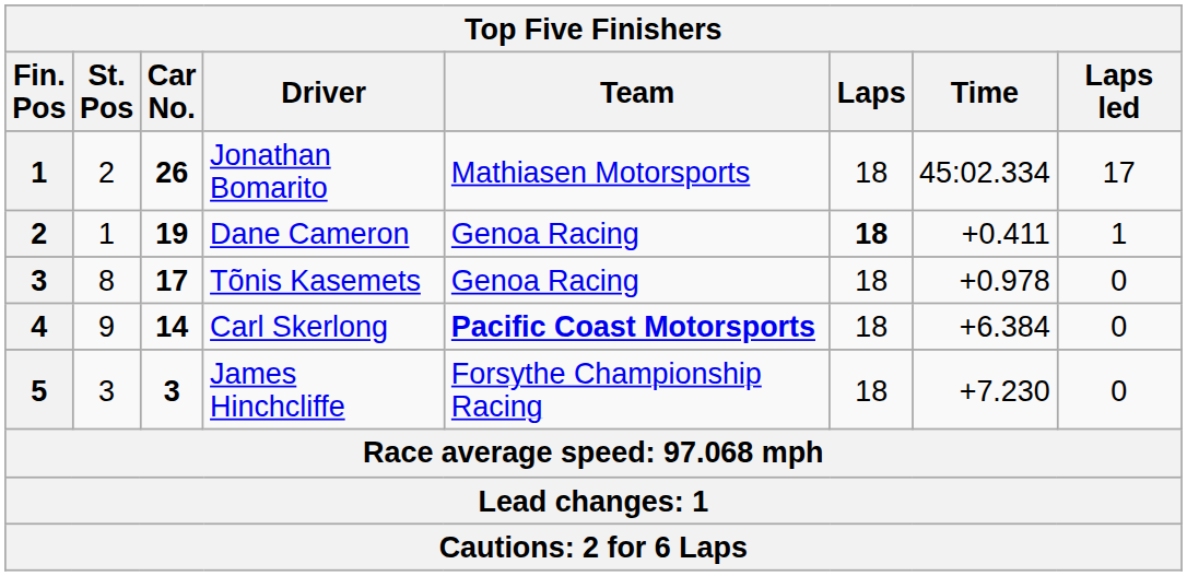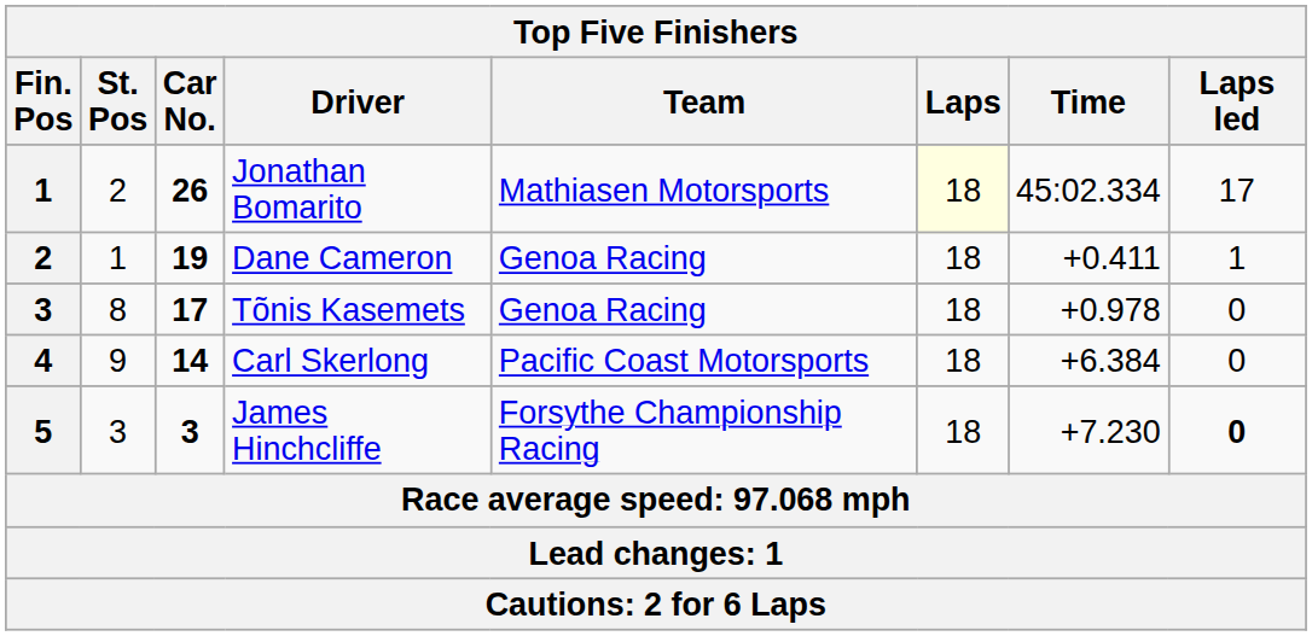Jonathan Bomarito | Laps: no background -> lightyellow background
Dane Cameron | Laps: bold -> normal
Carl Skerlong | Team: bold -> normal
James Hinchcliffe | Laps led: normal -> bold
